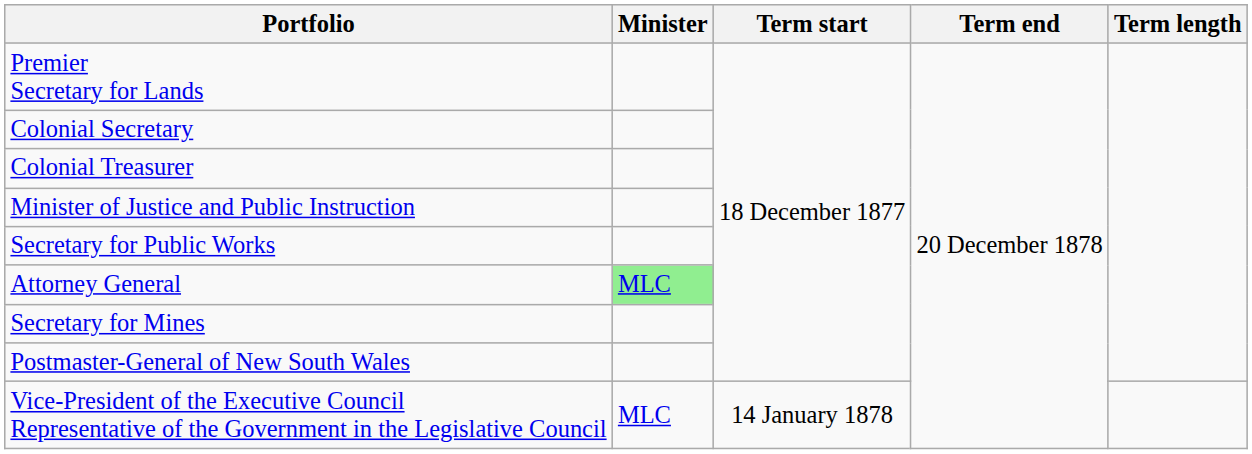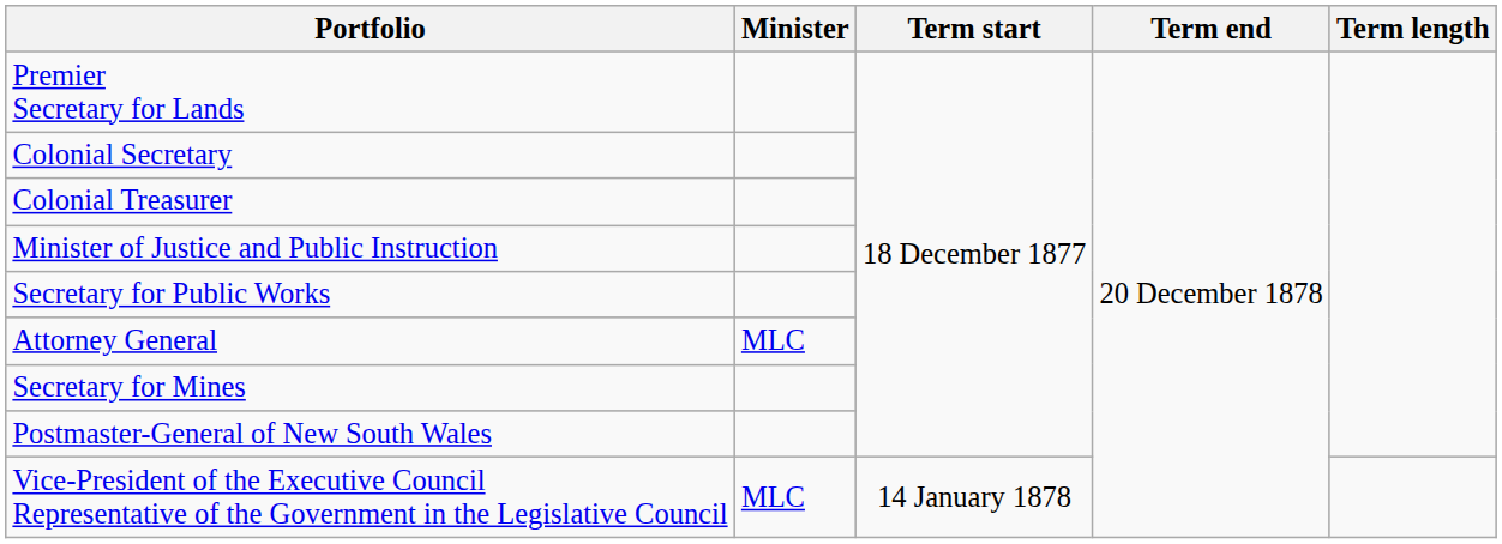Attorney General | Minister: lightgreen background -> no background
